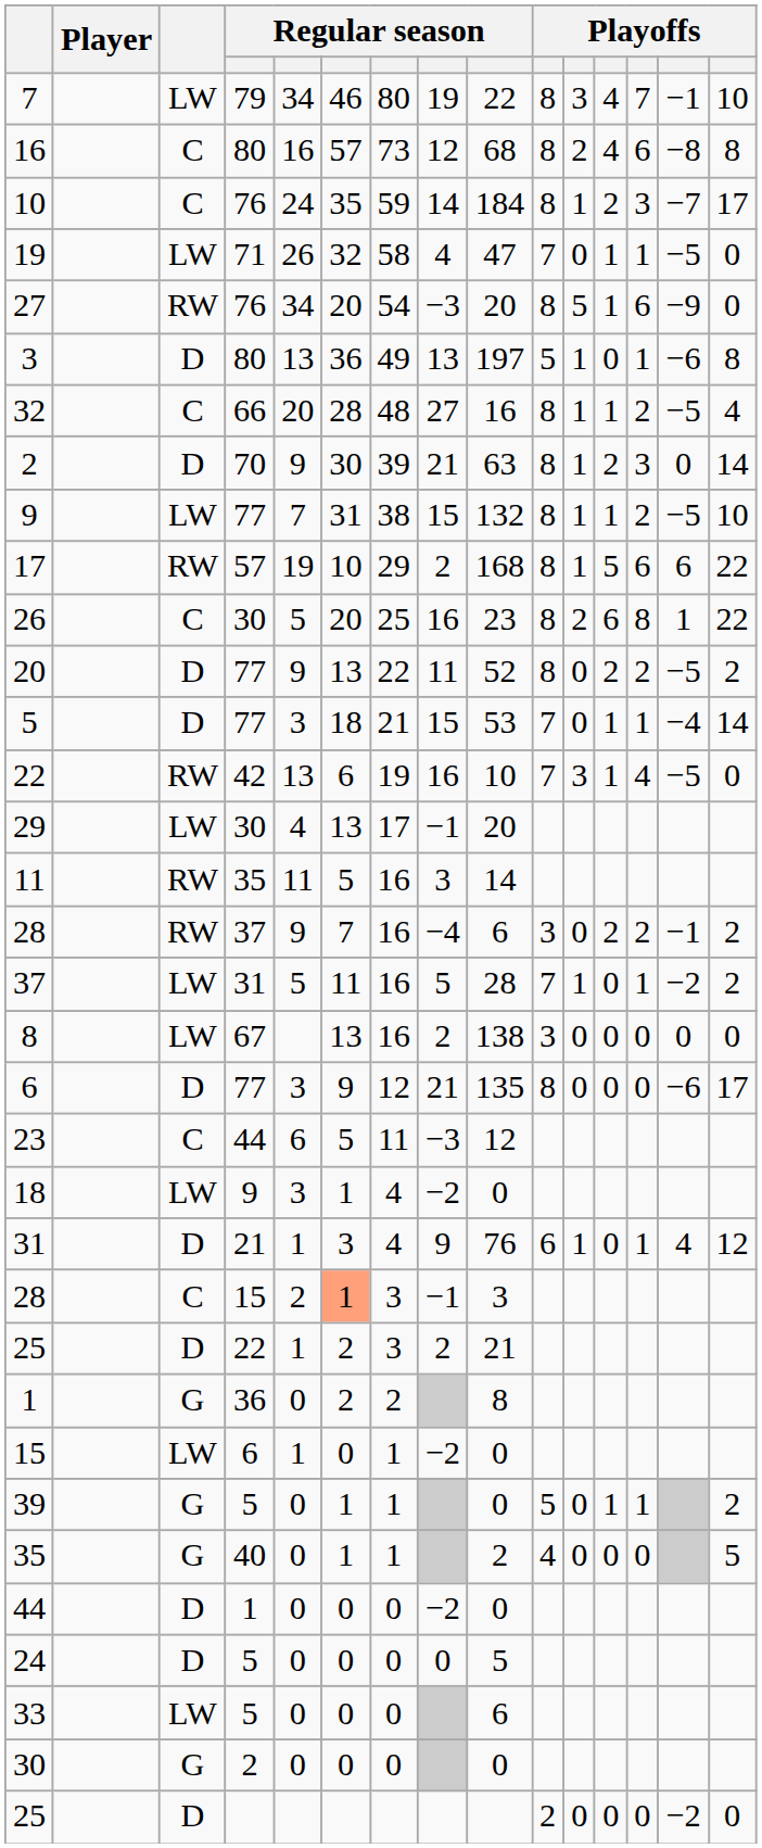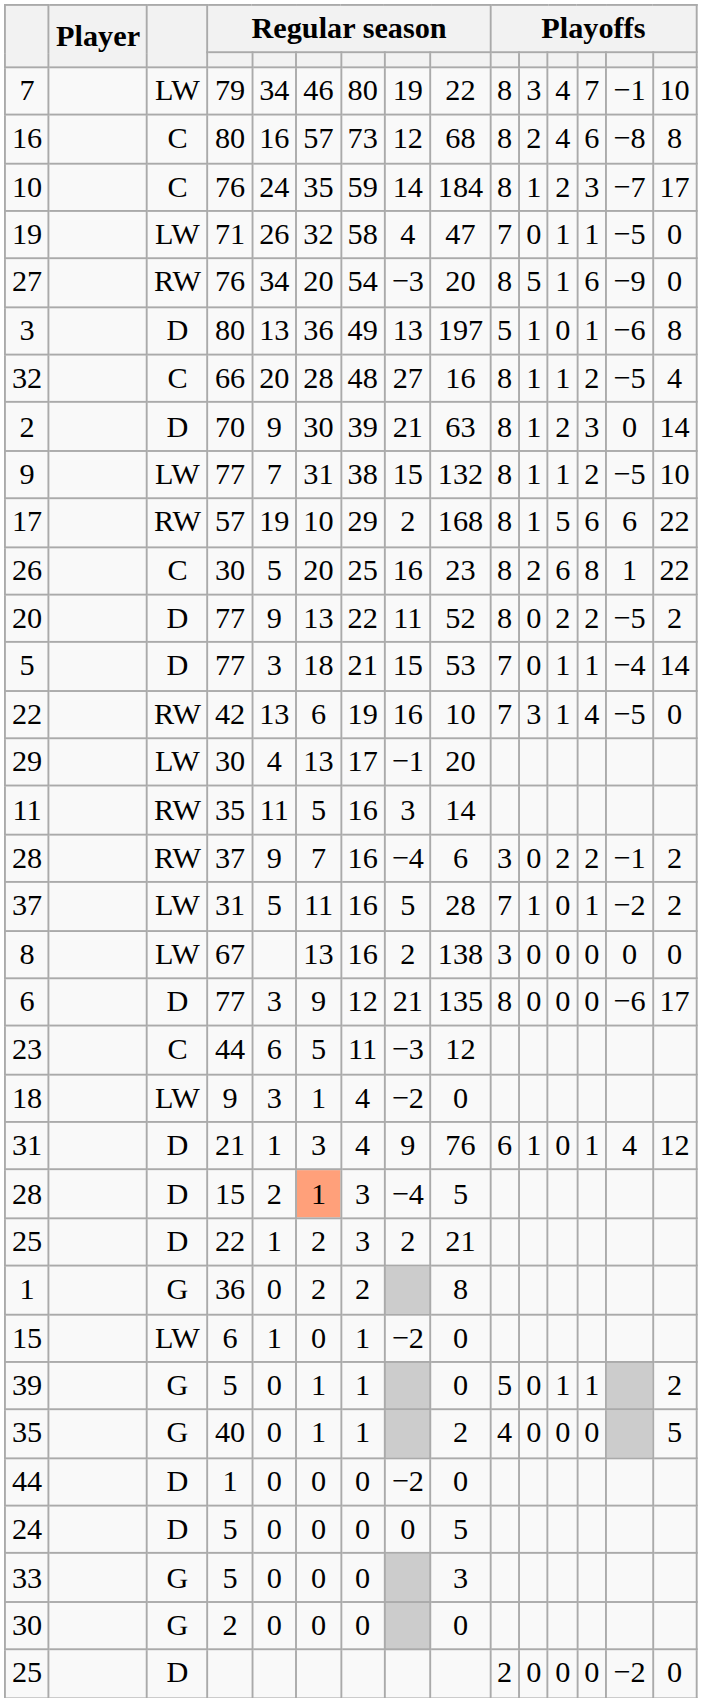28 / 15 | column 3: C -> D
28 / 15 | column 8: −1 -> −4
28 / 15 | column 9: 3 -> 5
33 | column 3: LW -> G
33 | column 9: 6 -> 3
